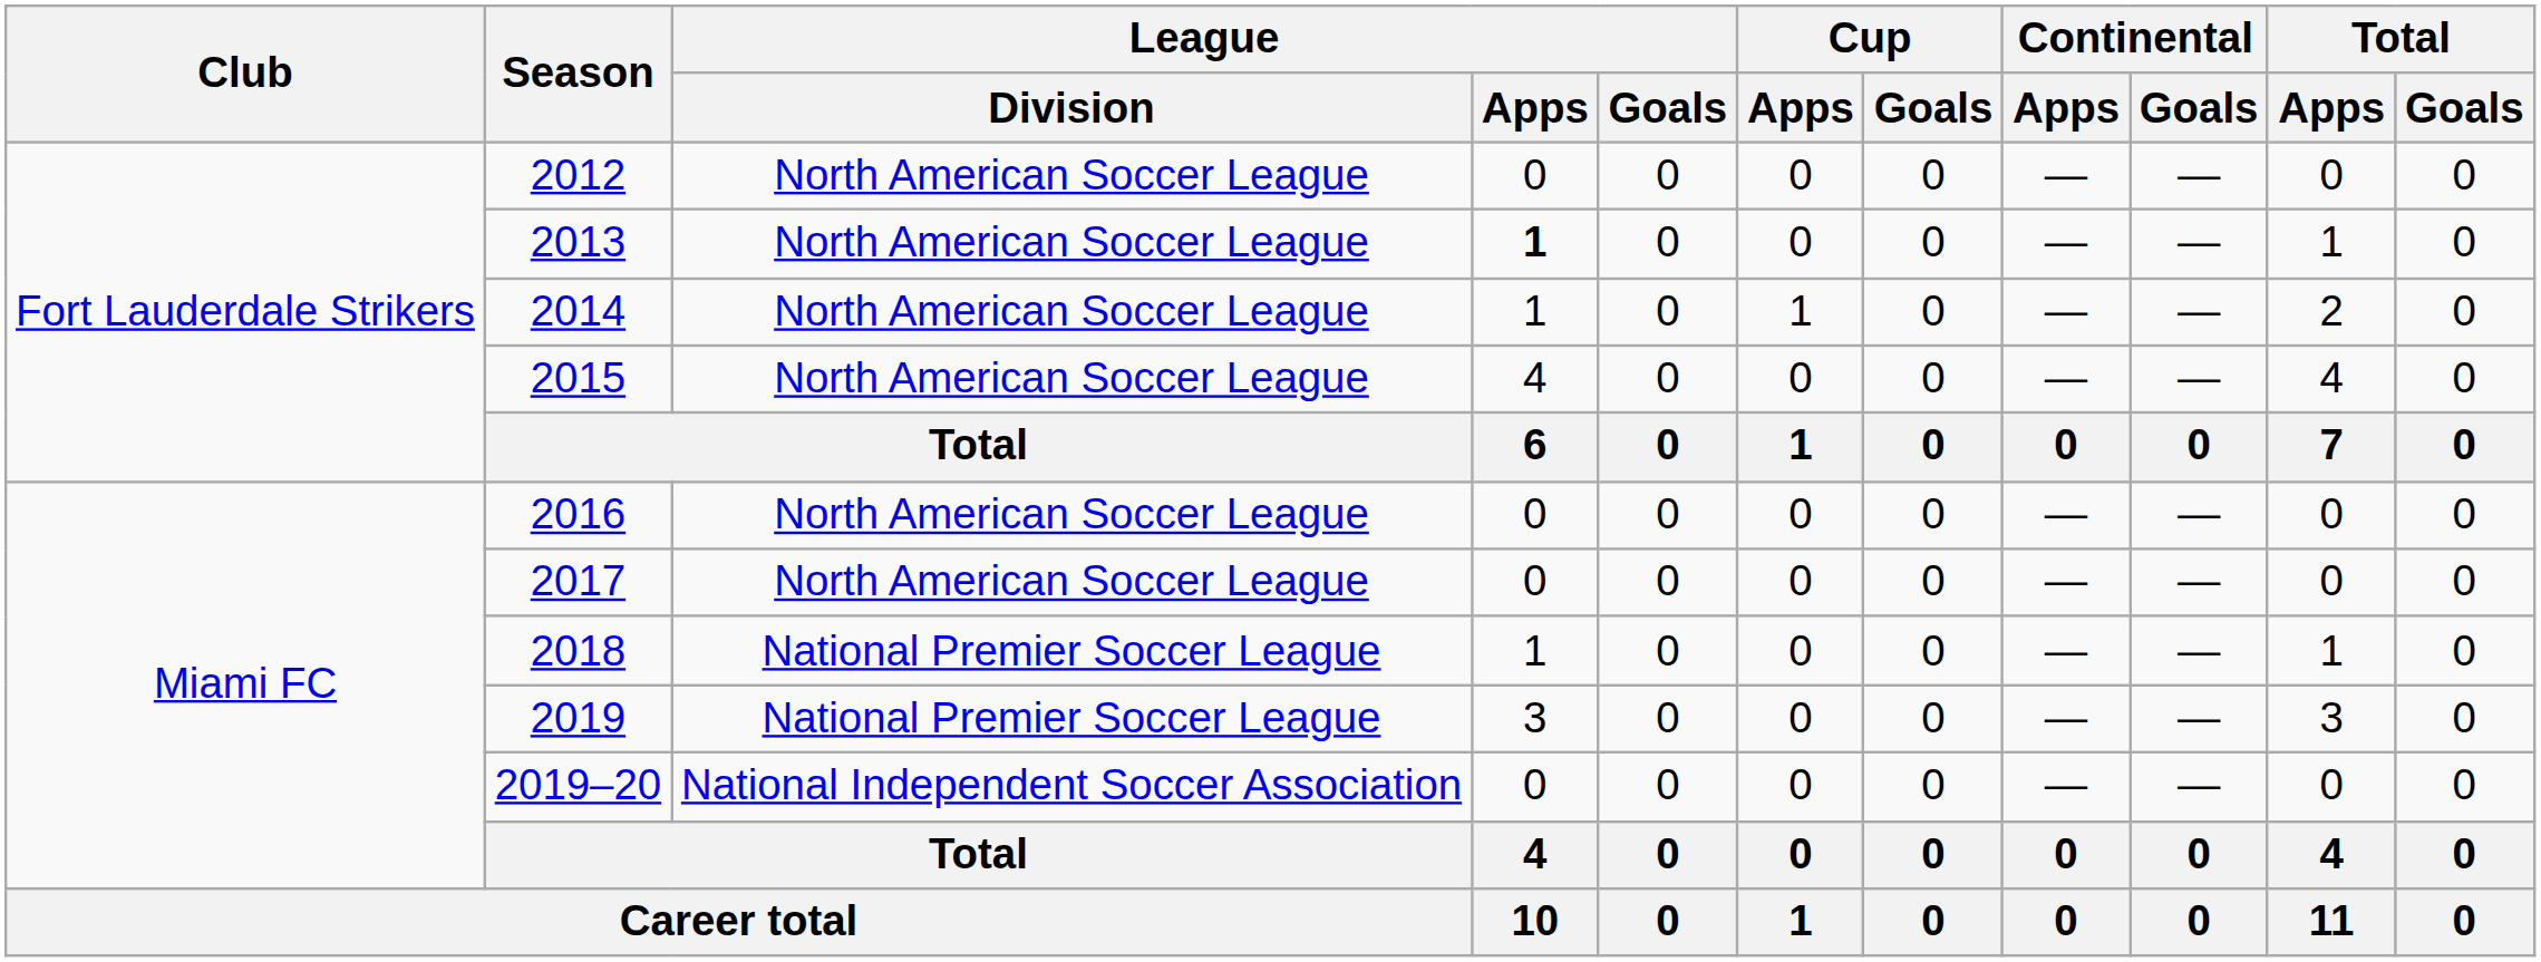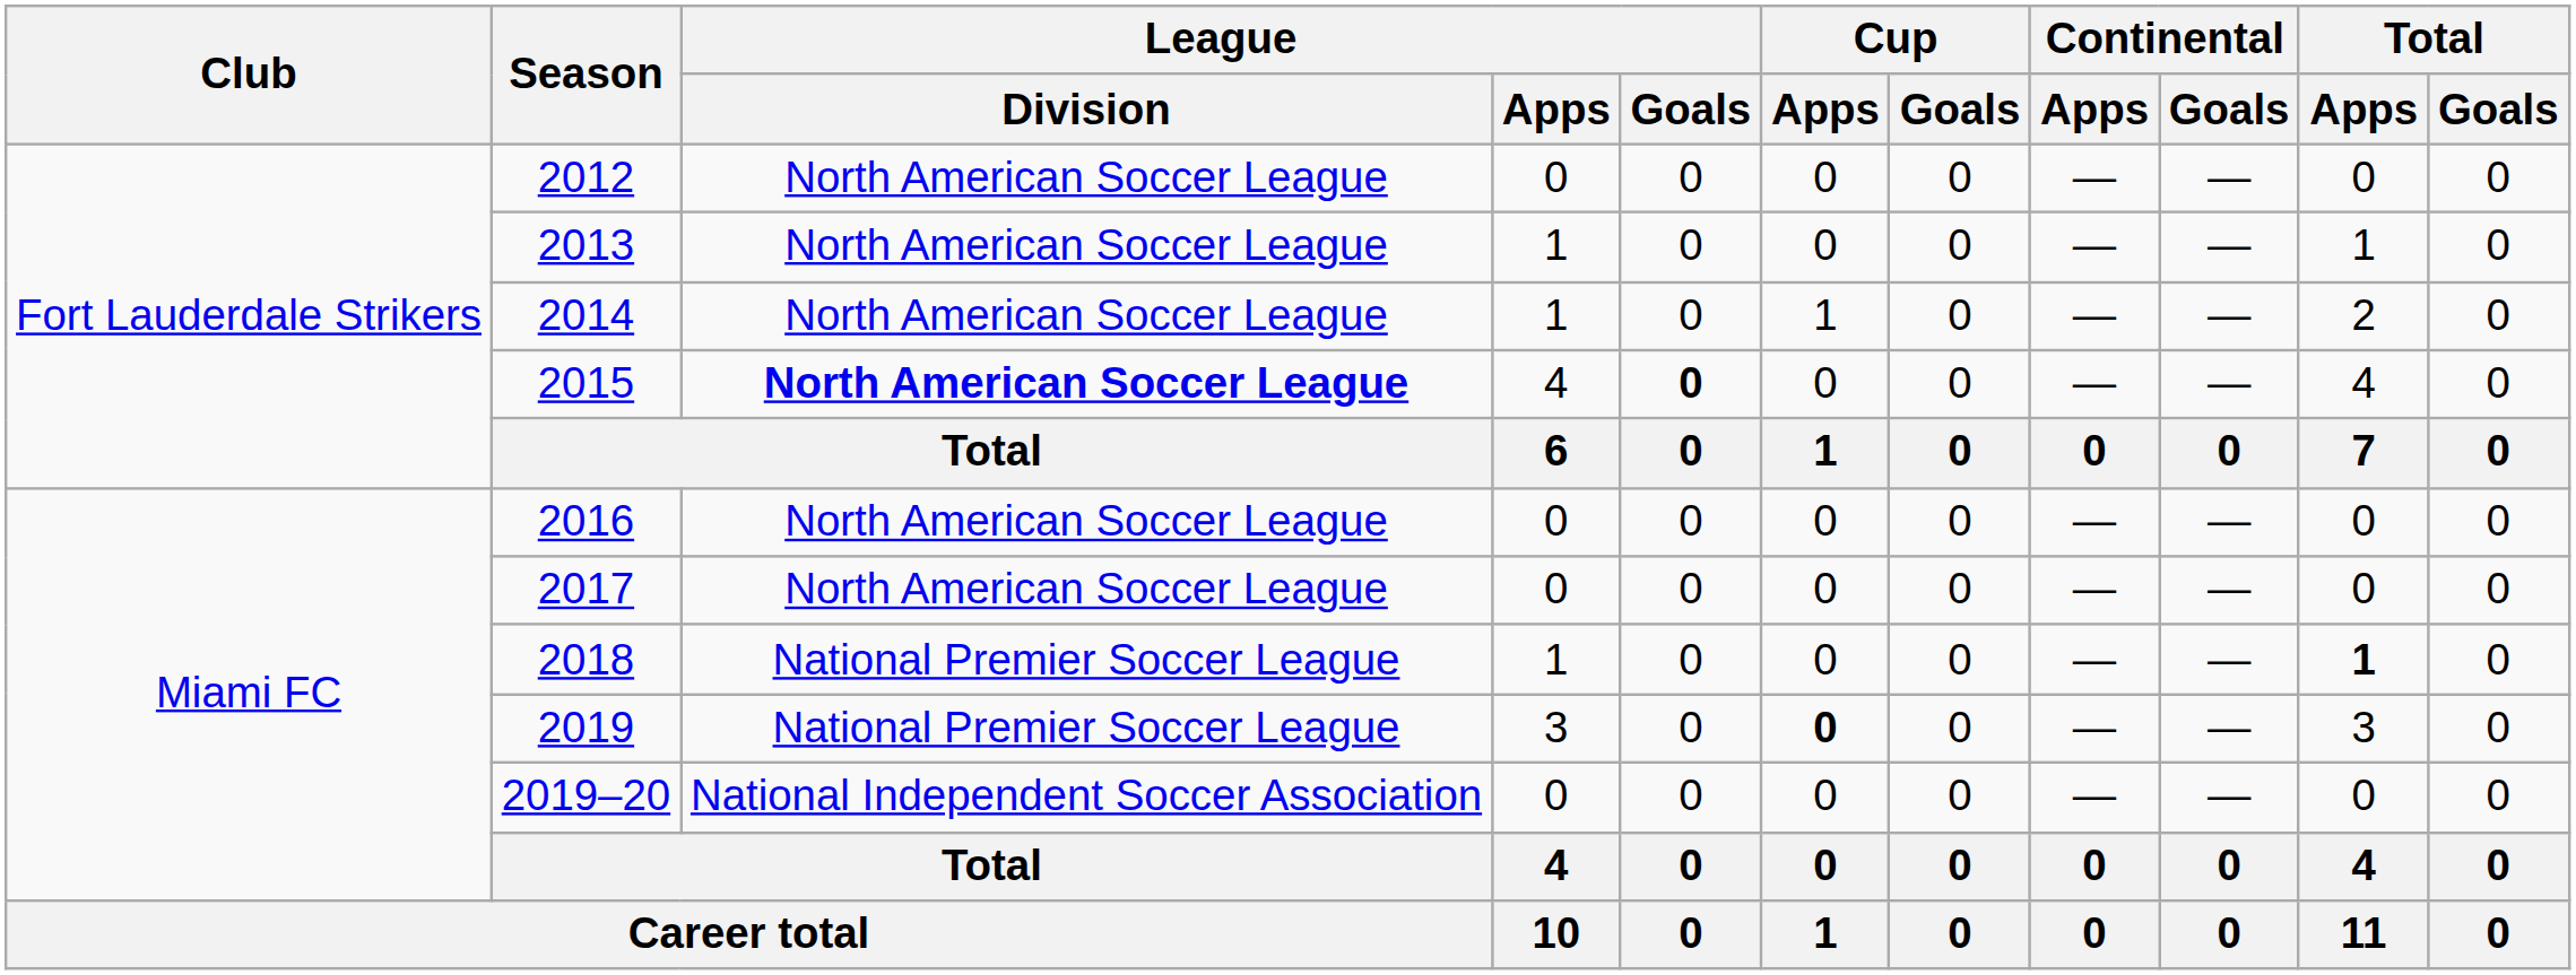2013 | League / Apps: bold -> normal
2015 | League / Division: normal -> bold
2015 | League / Goals: normal -> bold
2018 | Total / Apps: normal -> bold
2019 | Cup / Apps: normal -> bold
